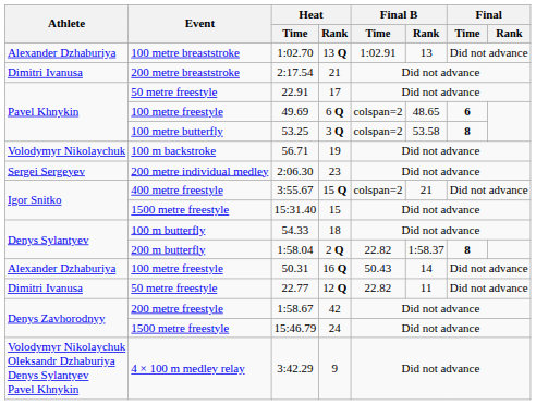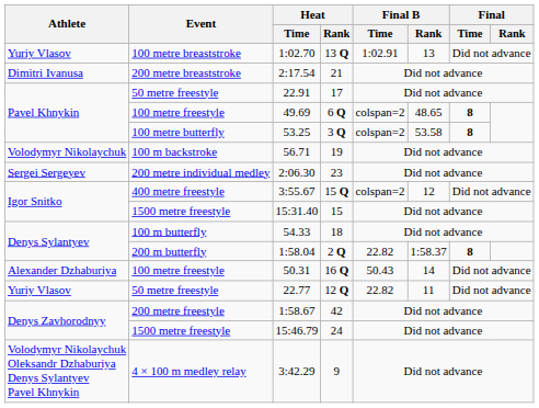1:02.70 | Athlete: Alexander Dzhaburiya -> Yuriy Vlasov
49.69 | Final / Time: 6 -> 8
3:55.67 | Final B / Rank: 21 -> 12
22.77 | Athlete: Dimitri Ivanusa -> Yuriy Vlasov
